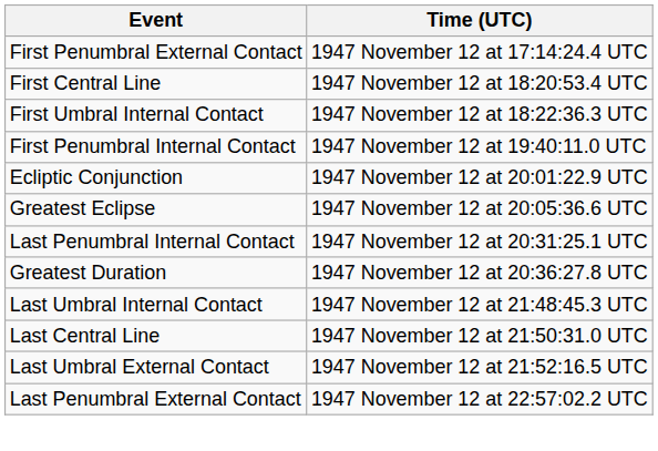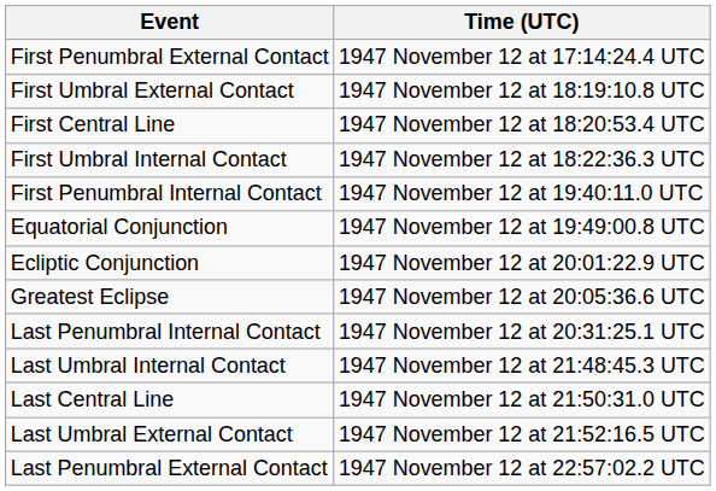+ row: First Umbral External Contact | 1947 November 12 at 18:19:10.8 UTC
+ row: Equatorial Conjunction | 1947 November 12 at 19:49:00.8 UTC
- row: Greatest Duration | 1947 November 12 at 20:36:27.8 UTC
